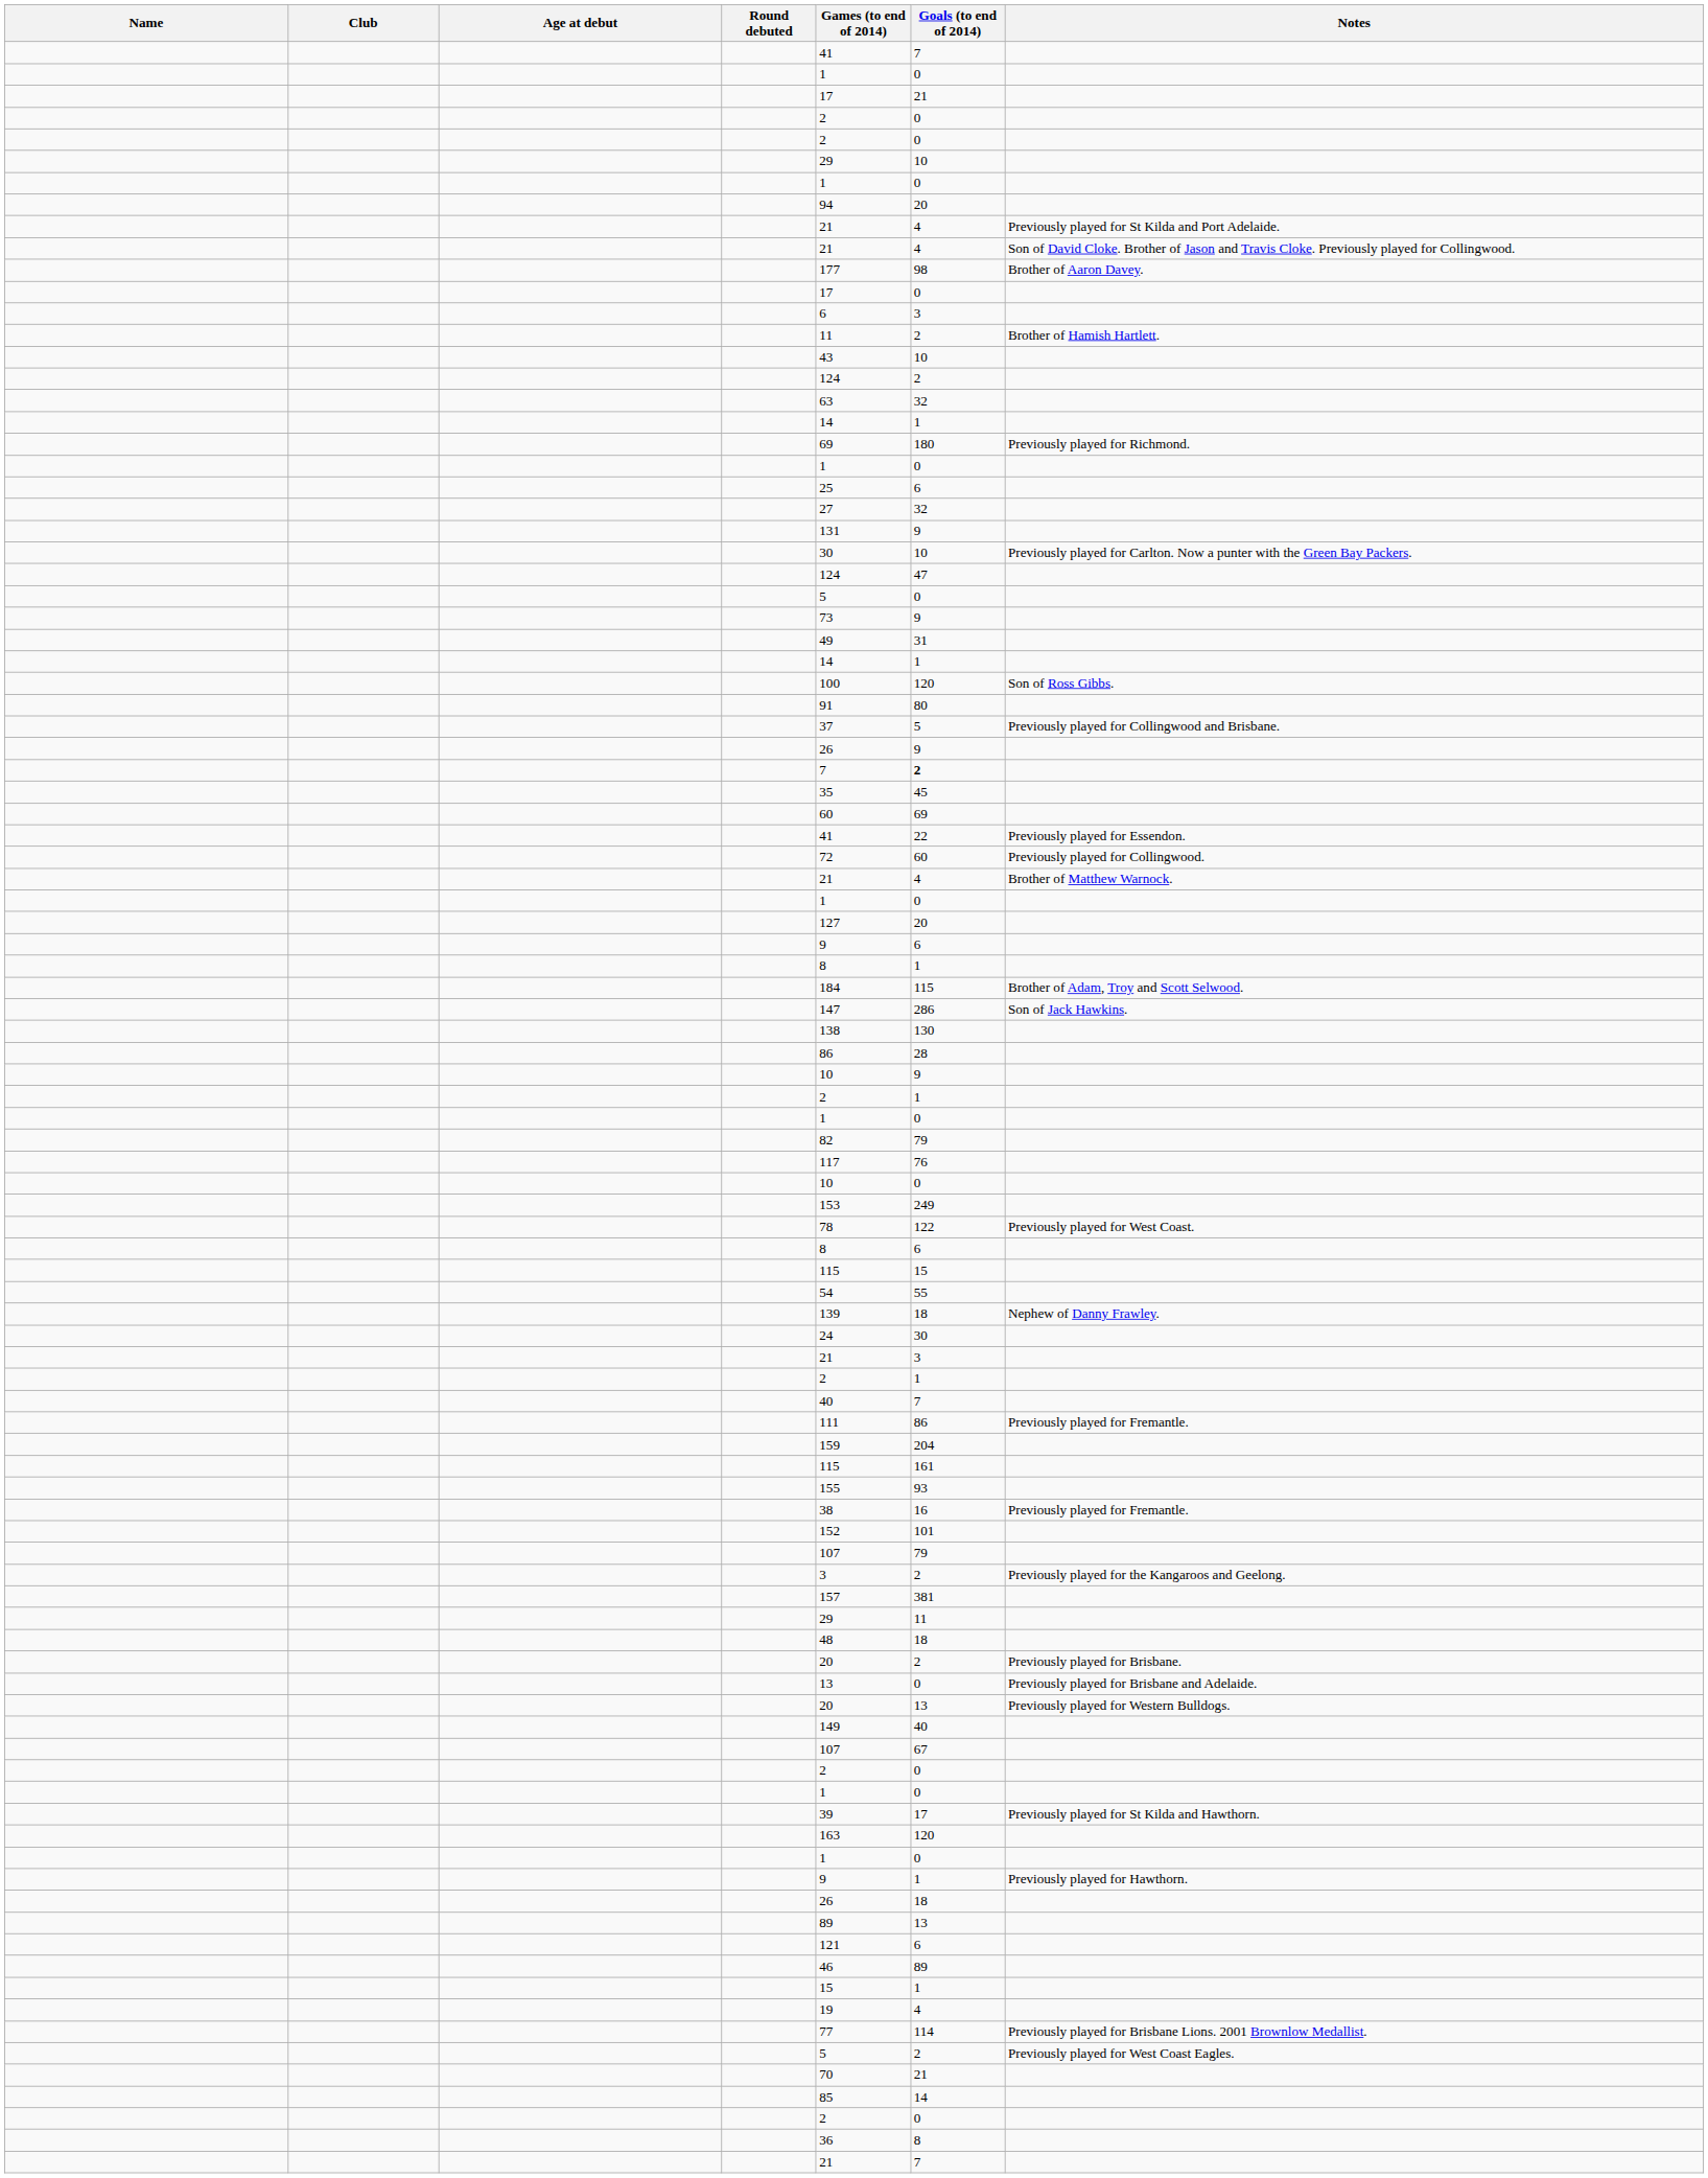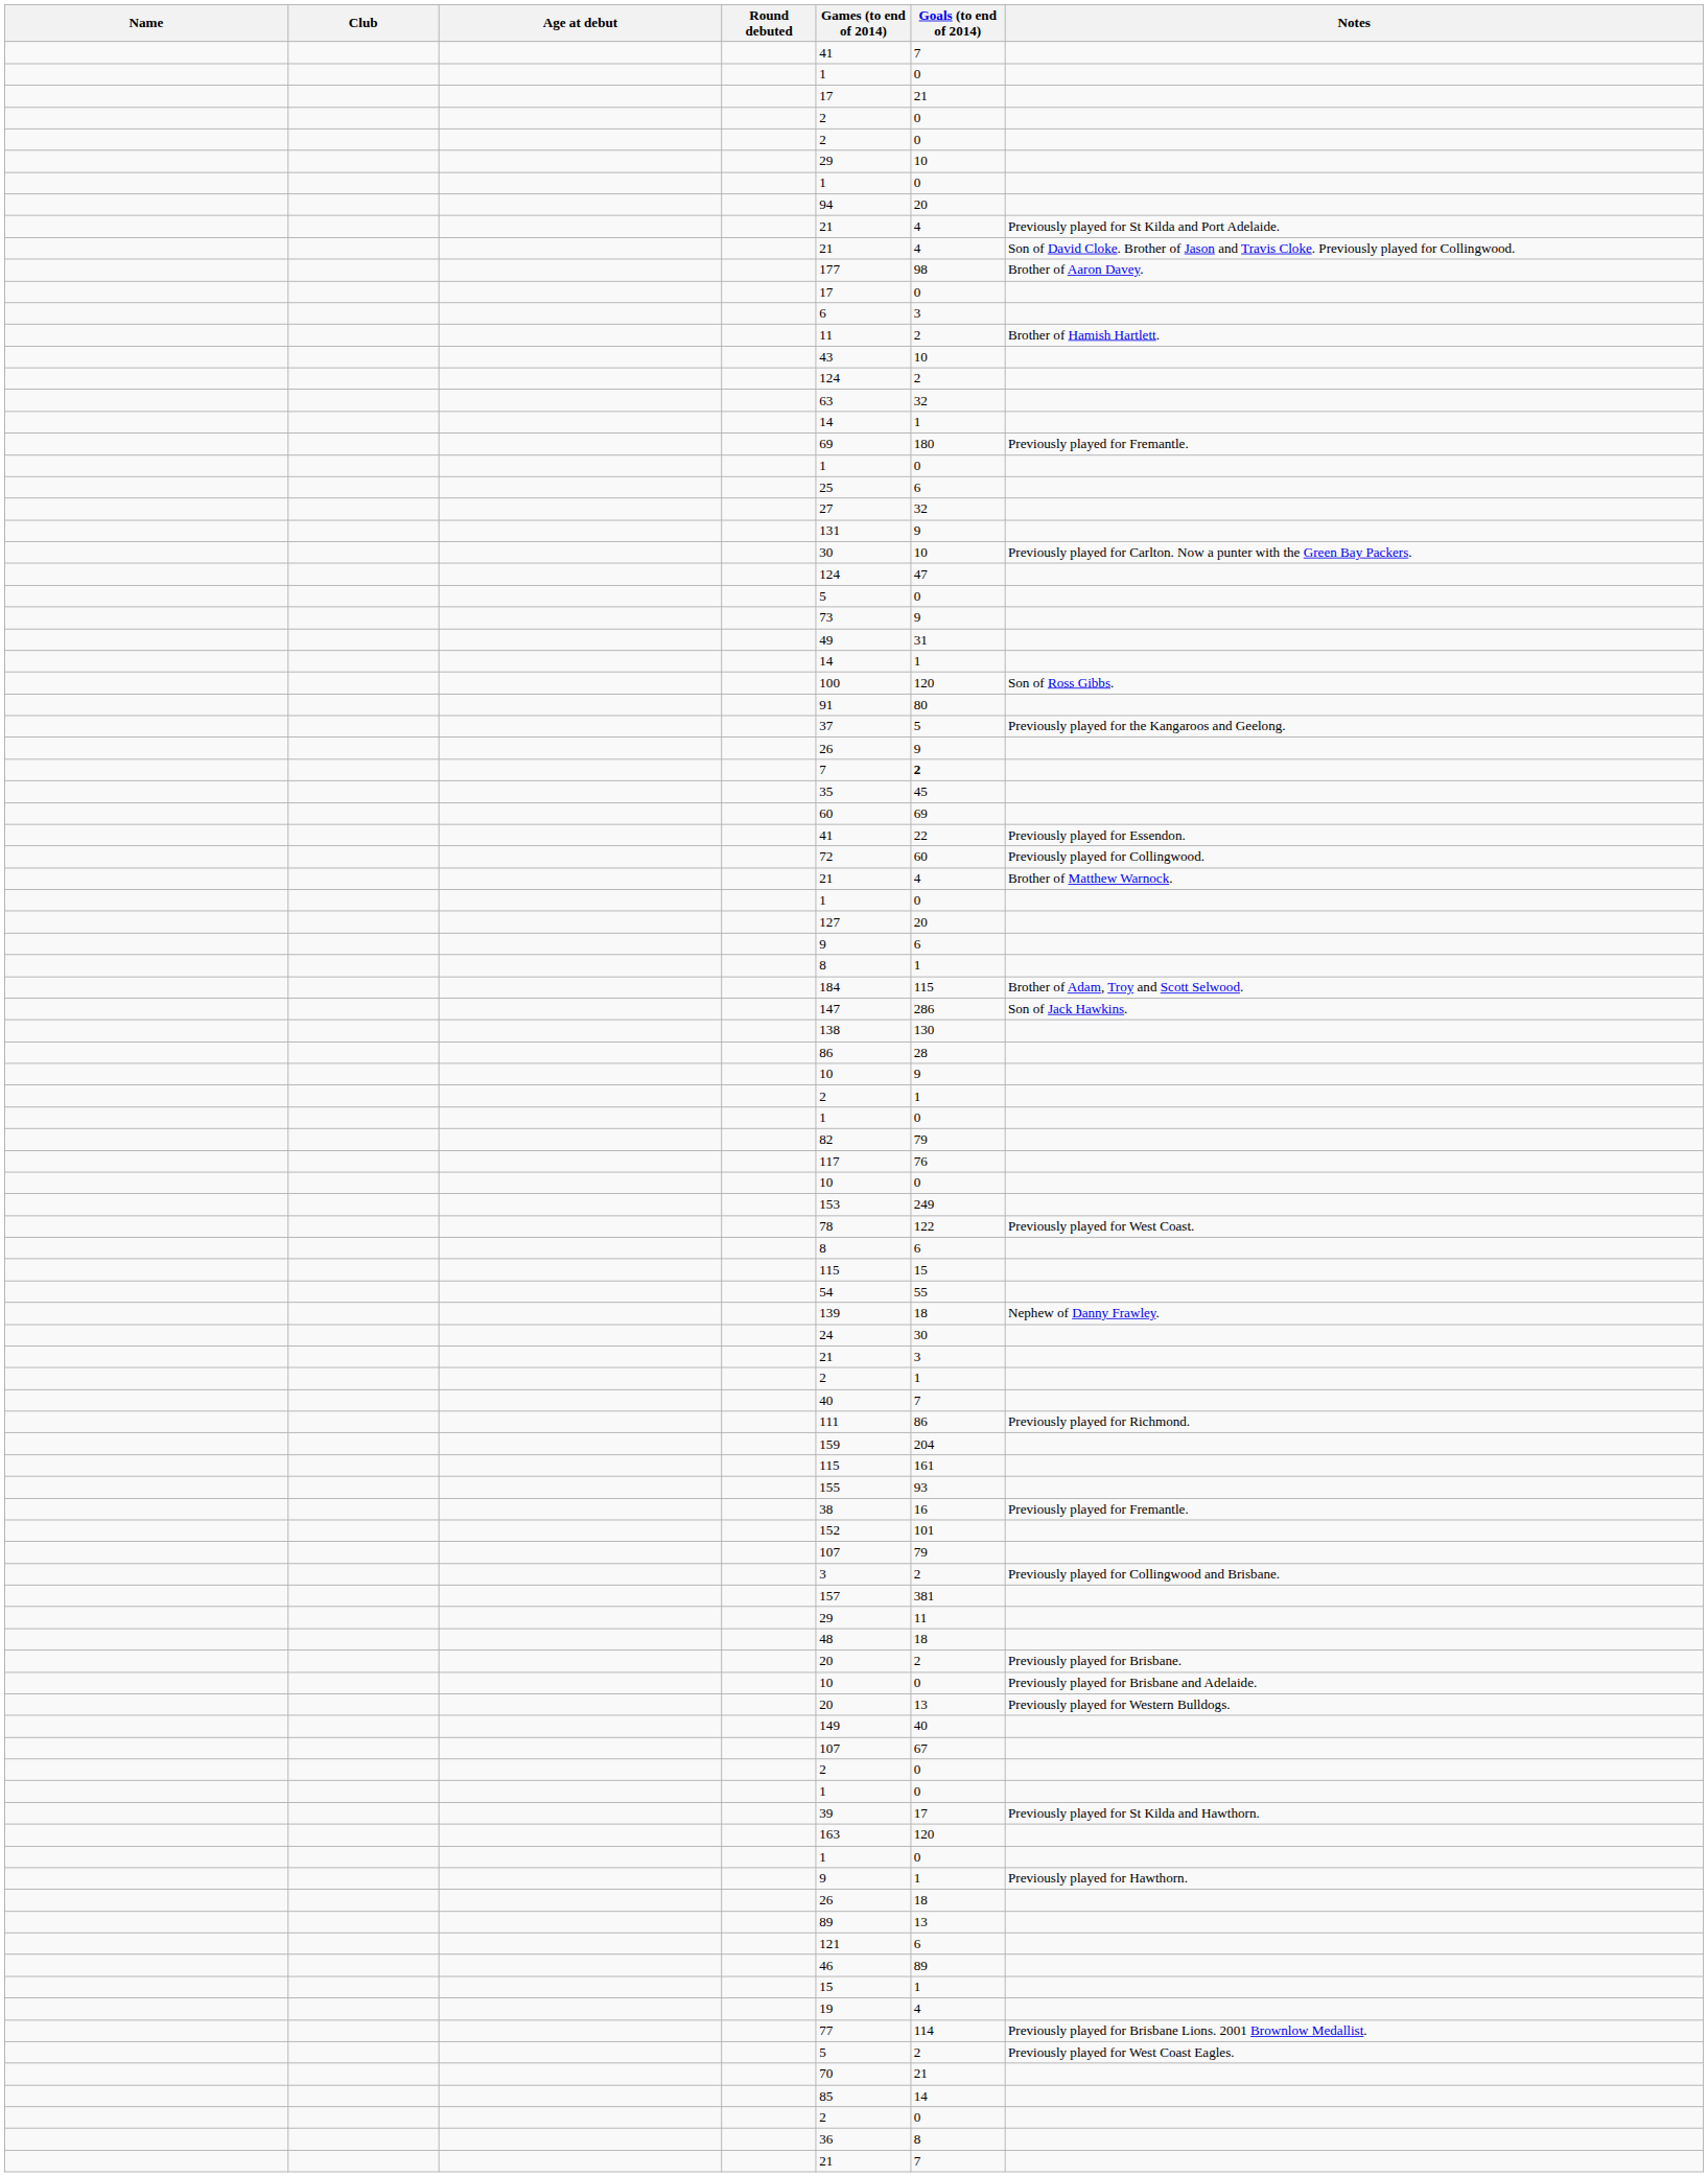row 20 | Notes: Previously played for Richmond. -> Previously played for Fremantle.
row 33 | Notes: Previously played for Collingwood and Brisbane. -> Previously played for the Kangaroos and Geelong.
row 65 | Notes: Previously played for Fremantle. -> Previously played for Richmond.
row 72 | Notes: Previously played for the Kangaroos and Geelong. -> Previously played for Collingwood and Brisbane.
row 77 | Games (to end of 2014): 13 -> 10
